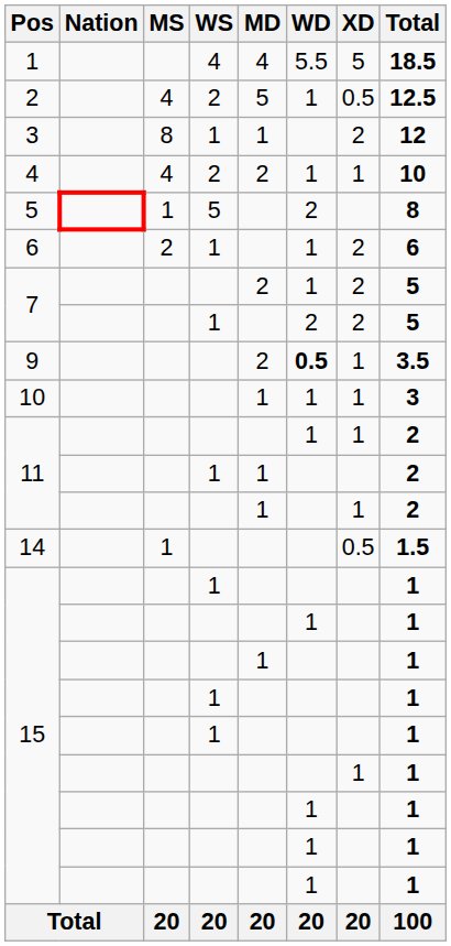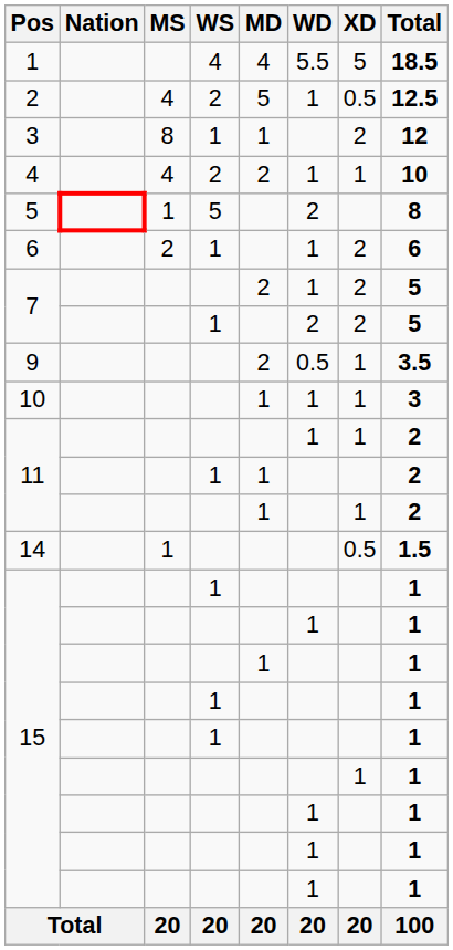9 | WD: bold -> normal
